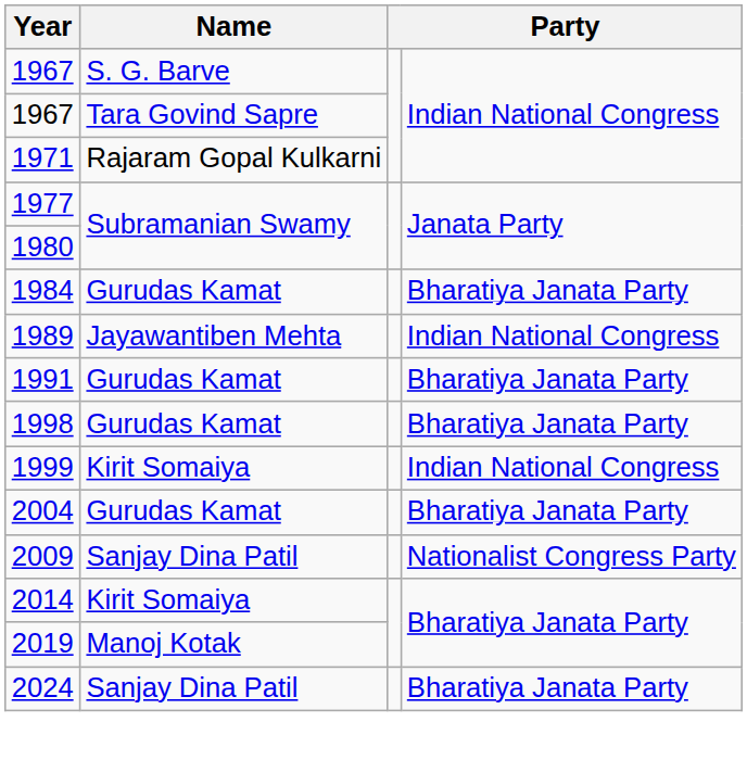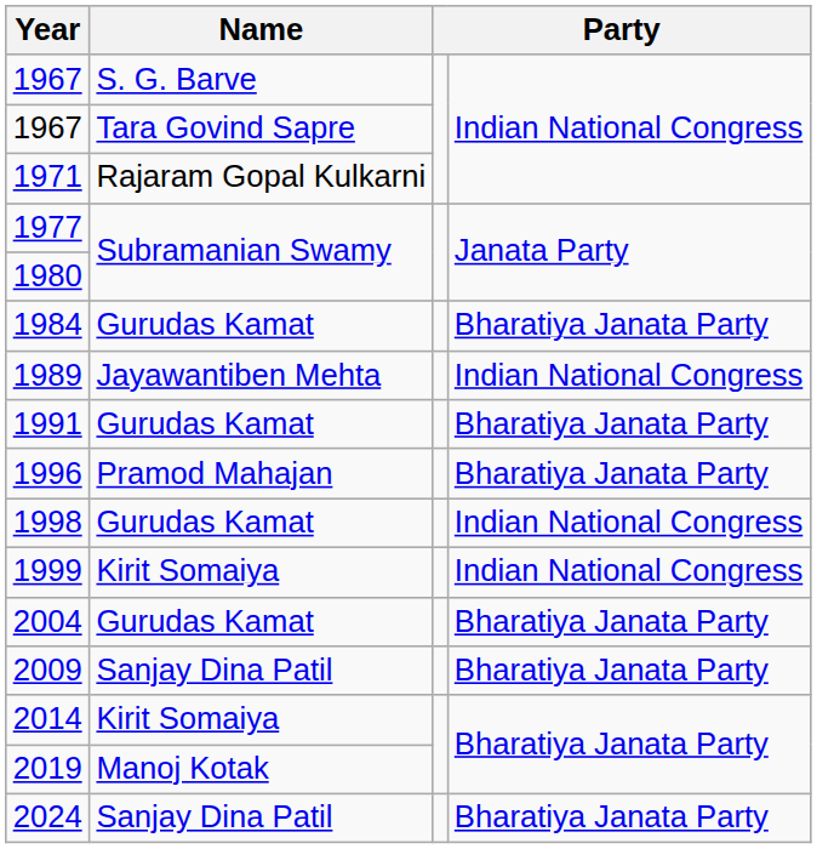+ row: 1996 | Pramod Mahajan | Bharatiya Janata Party
1998 | column 4: Bharatiya Janata Party -> Indian National Congress
2009 | column 4: Nationalist Congress Party -> Bharatiya Janata Party
